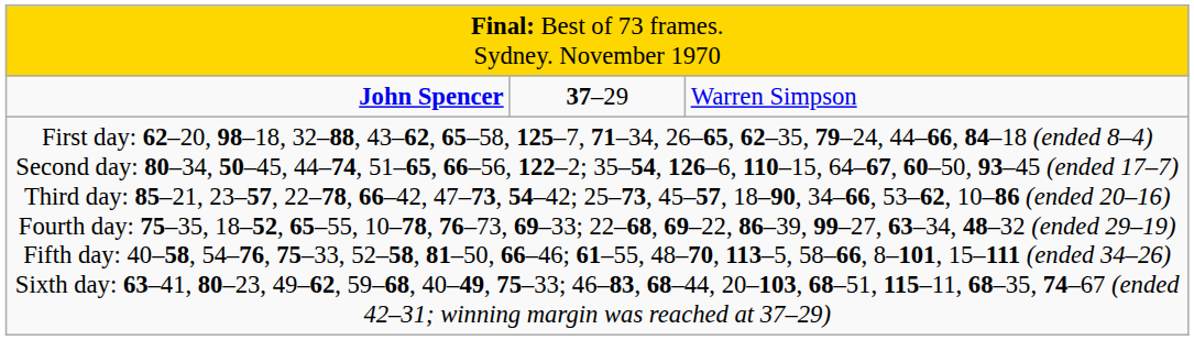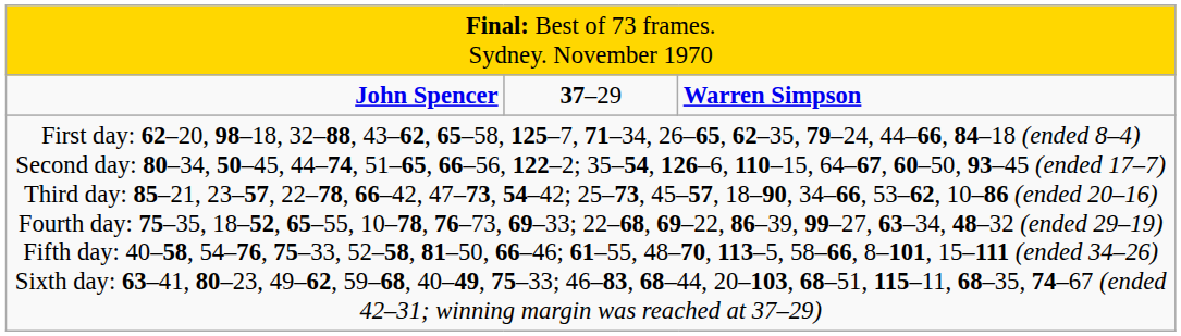John Spencer | column 3: normal -> bold
